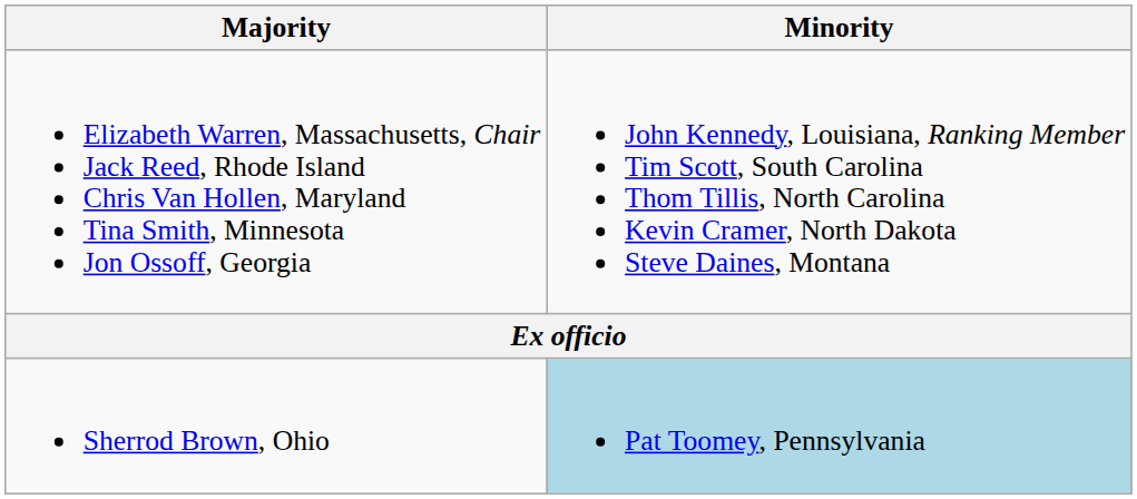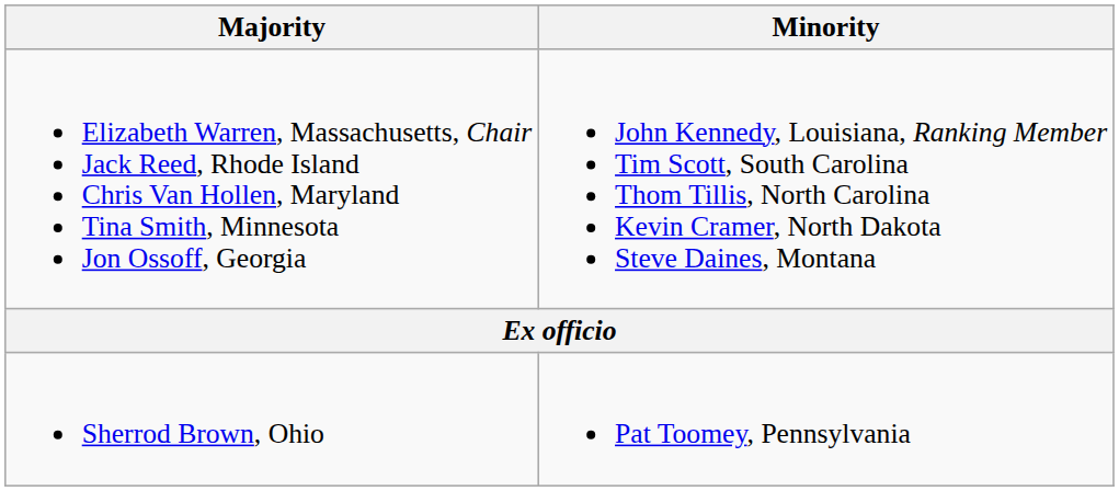Sherrod Brown, Ohio | Minority: lightblue background -> no background
